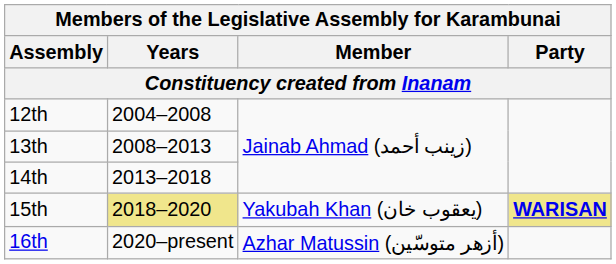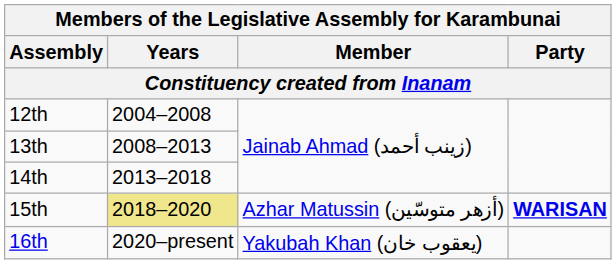15th | Member: Yakubah Khan (يعقوب خان) -> Azhar Matussin (أزهر متوسّين)
15th | Party: khaki background -> no background
16th | Member: Azhar Matussin (أزهر متوسّين) -> Yakubah Khan (يعقوب خان)
